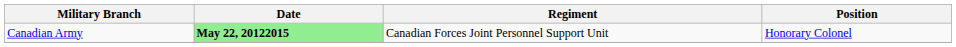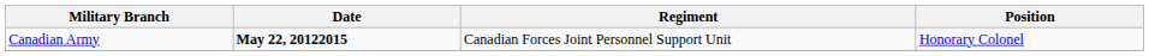Canadian Army | Date: lightgreen background -> no background
